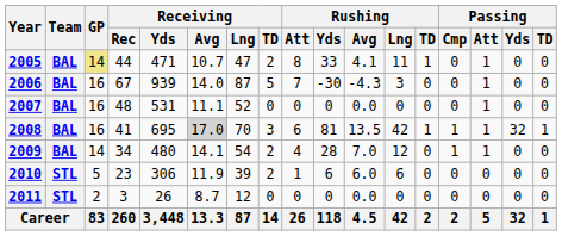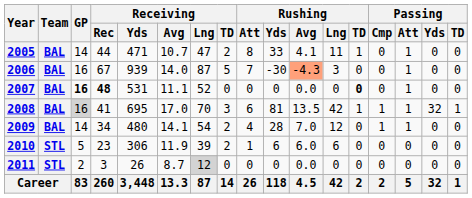2005 | GP: khaki background -> no background
2006 | Rushing / Avg: no background -> lightsalmon background
2007 | GP: normal -> bold
2007 | Receiving / Rec: normal -> bold
2007 | Rushing / TD: normal -> bold
2008 | GP: no background -> lightgrey background
2008 | Receiving / Avg: lightgrey background -> no background
2011 | Receiving / Lng: no background -> lightgrey background
